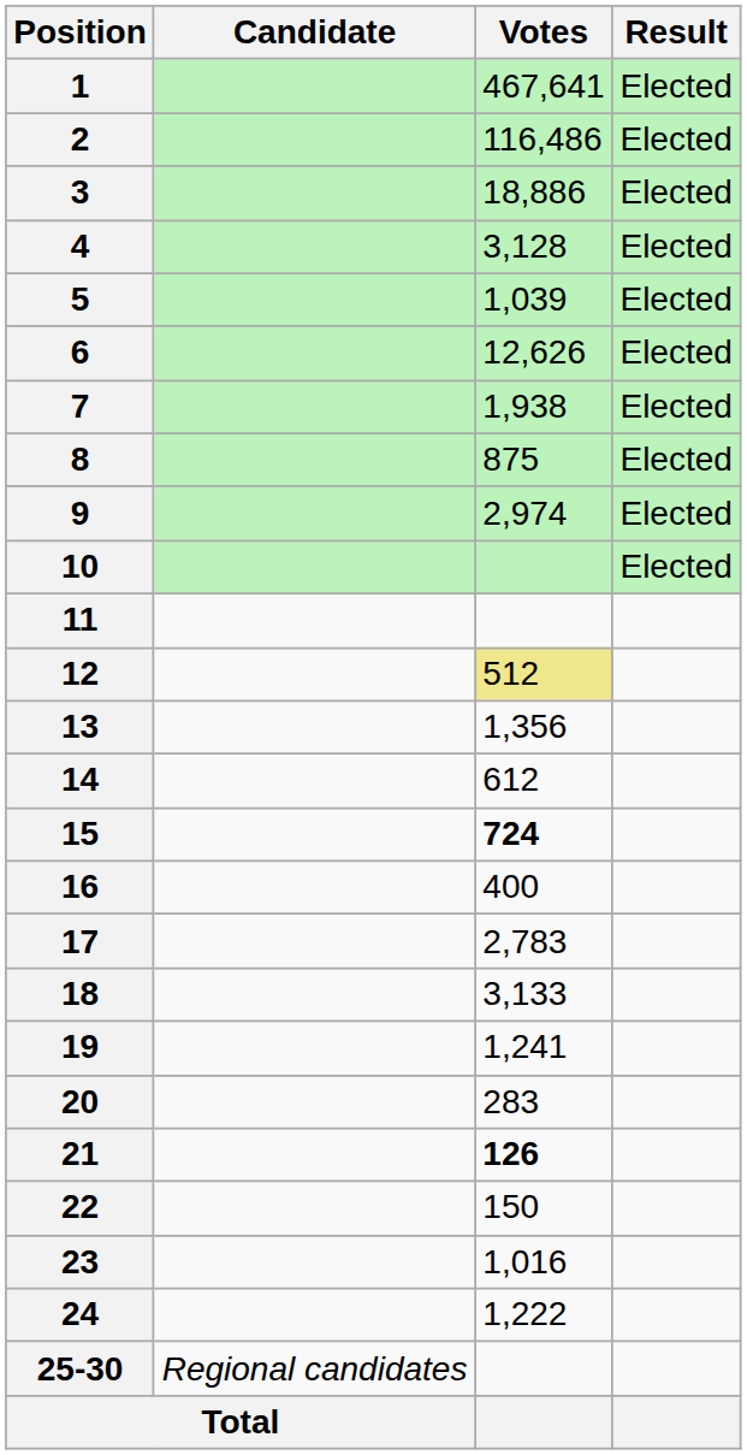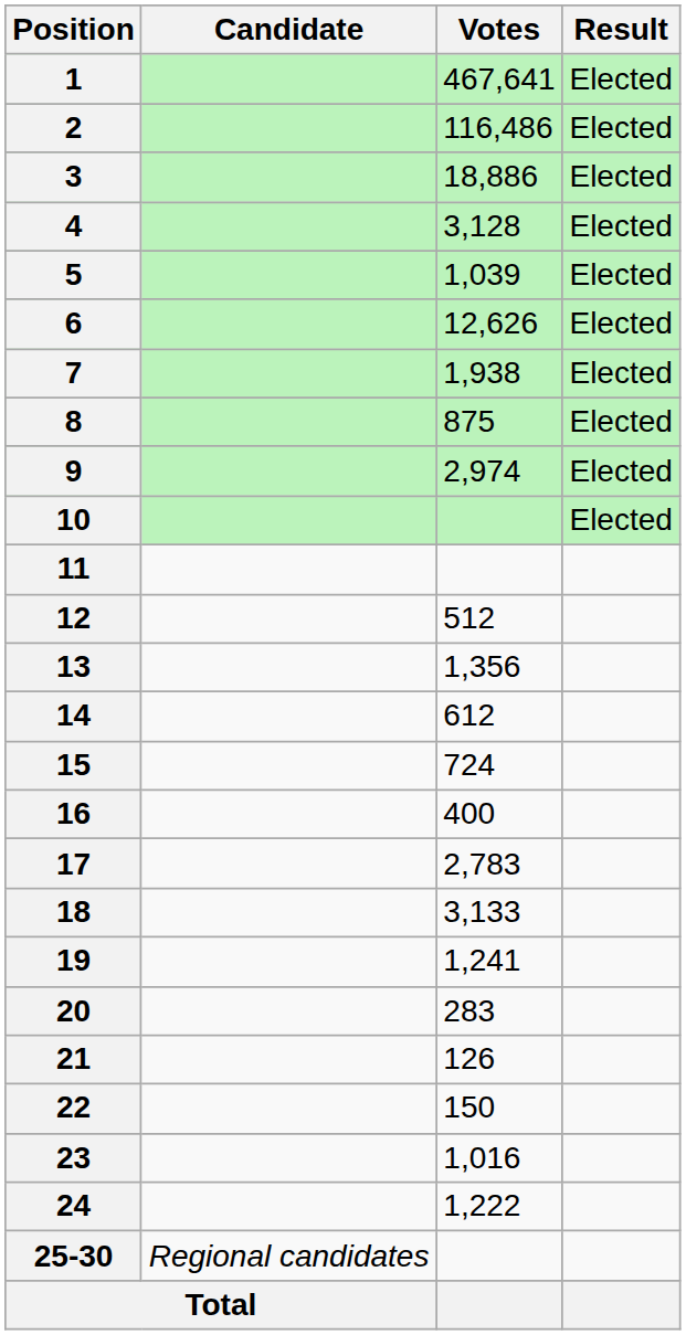12 | Votes: khaki background -> no background
15 | Votes: bold -> normal
21 | Votes: bold -> normal
